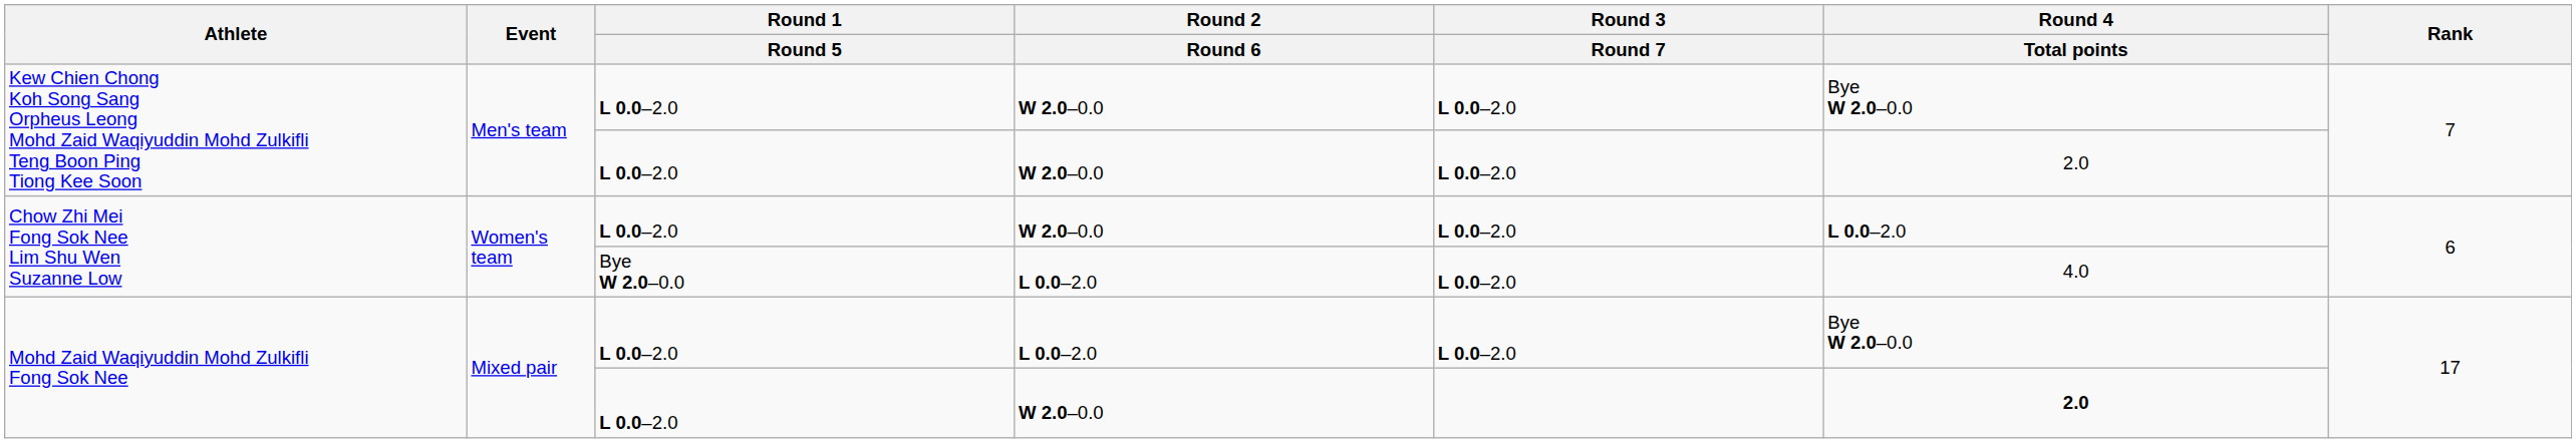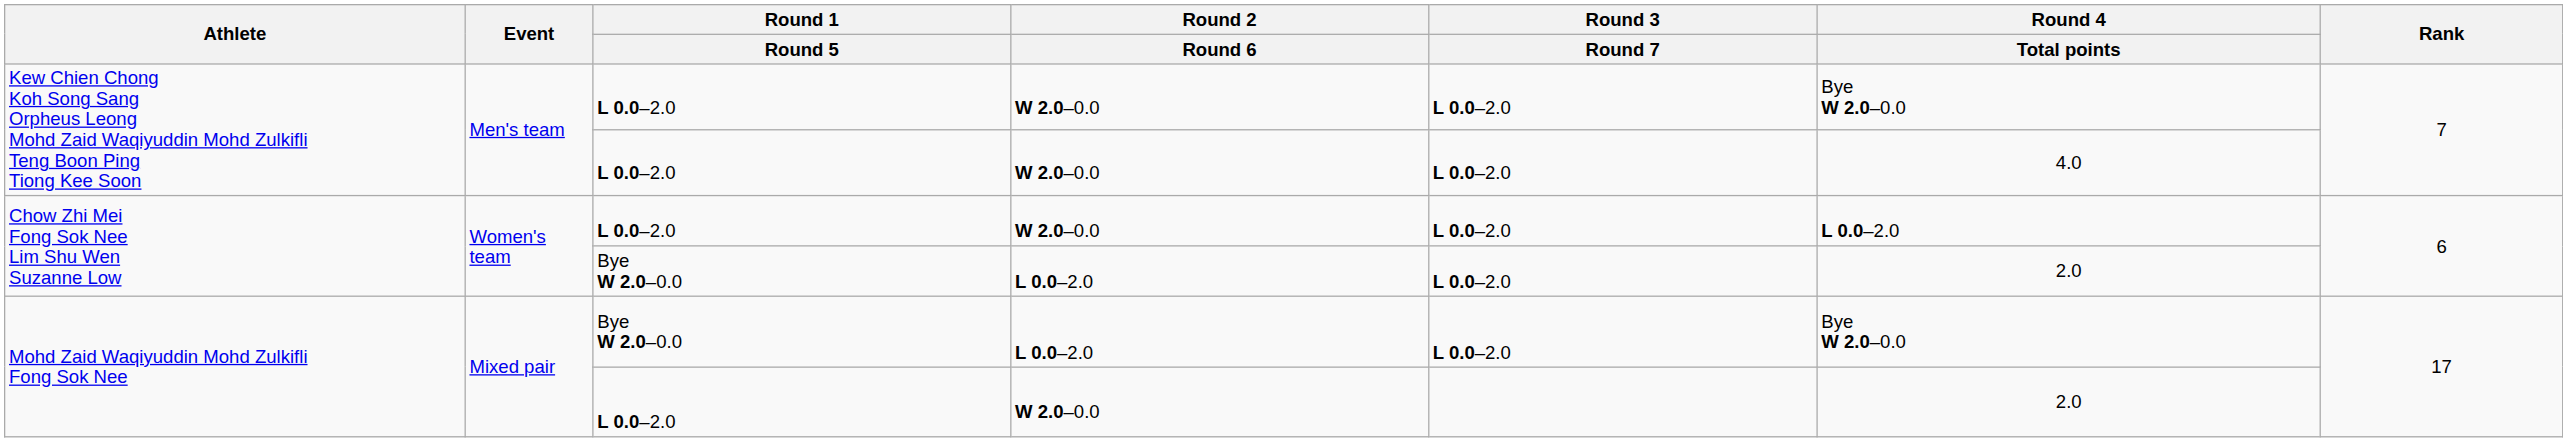row 4 | Round 4 / Total points: 2.0 -> 4.0
row 6 | Round 4 / Total points: 4.0 -> 2.0
row 7 | Round 1 / Round 5: L 0.0–2.0 -> Bye W 2.0–0.0
row 8 | Round 4 / Total points: bold -> normal
